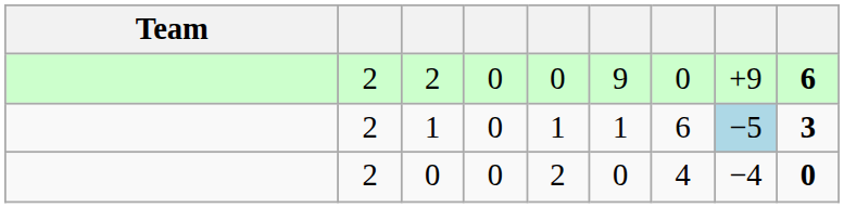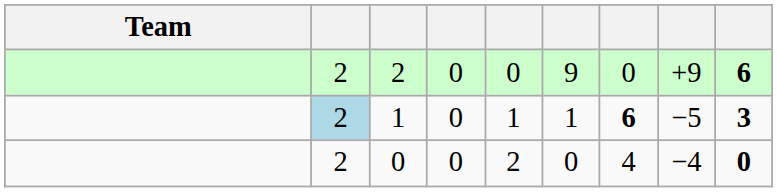row 3 | column 2: no background -> lightblue background
row 3 | column 7: normal -> bold
row 3 | column 8: lightblue background -> no background
